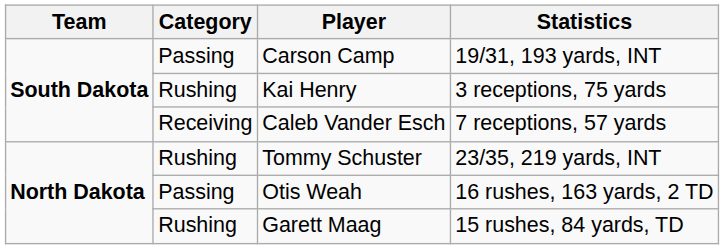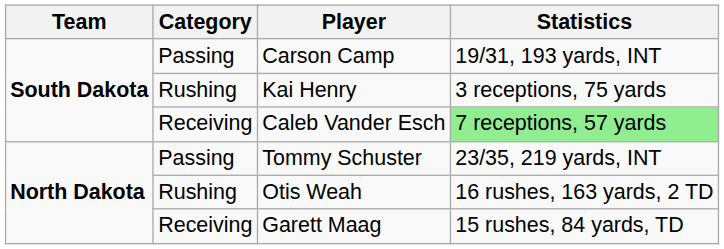Caleb Vander Esch | Statistics: no background -> lightgreen background
Tommy Schuster | Category: Rushing -> Passing
Otis Weah | Category: Passing -> Rushing
Garett Maag | Category: Rushing -> Receiving
